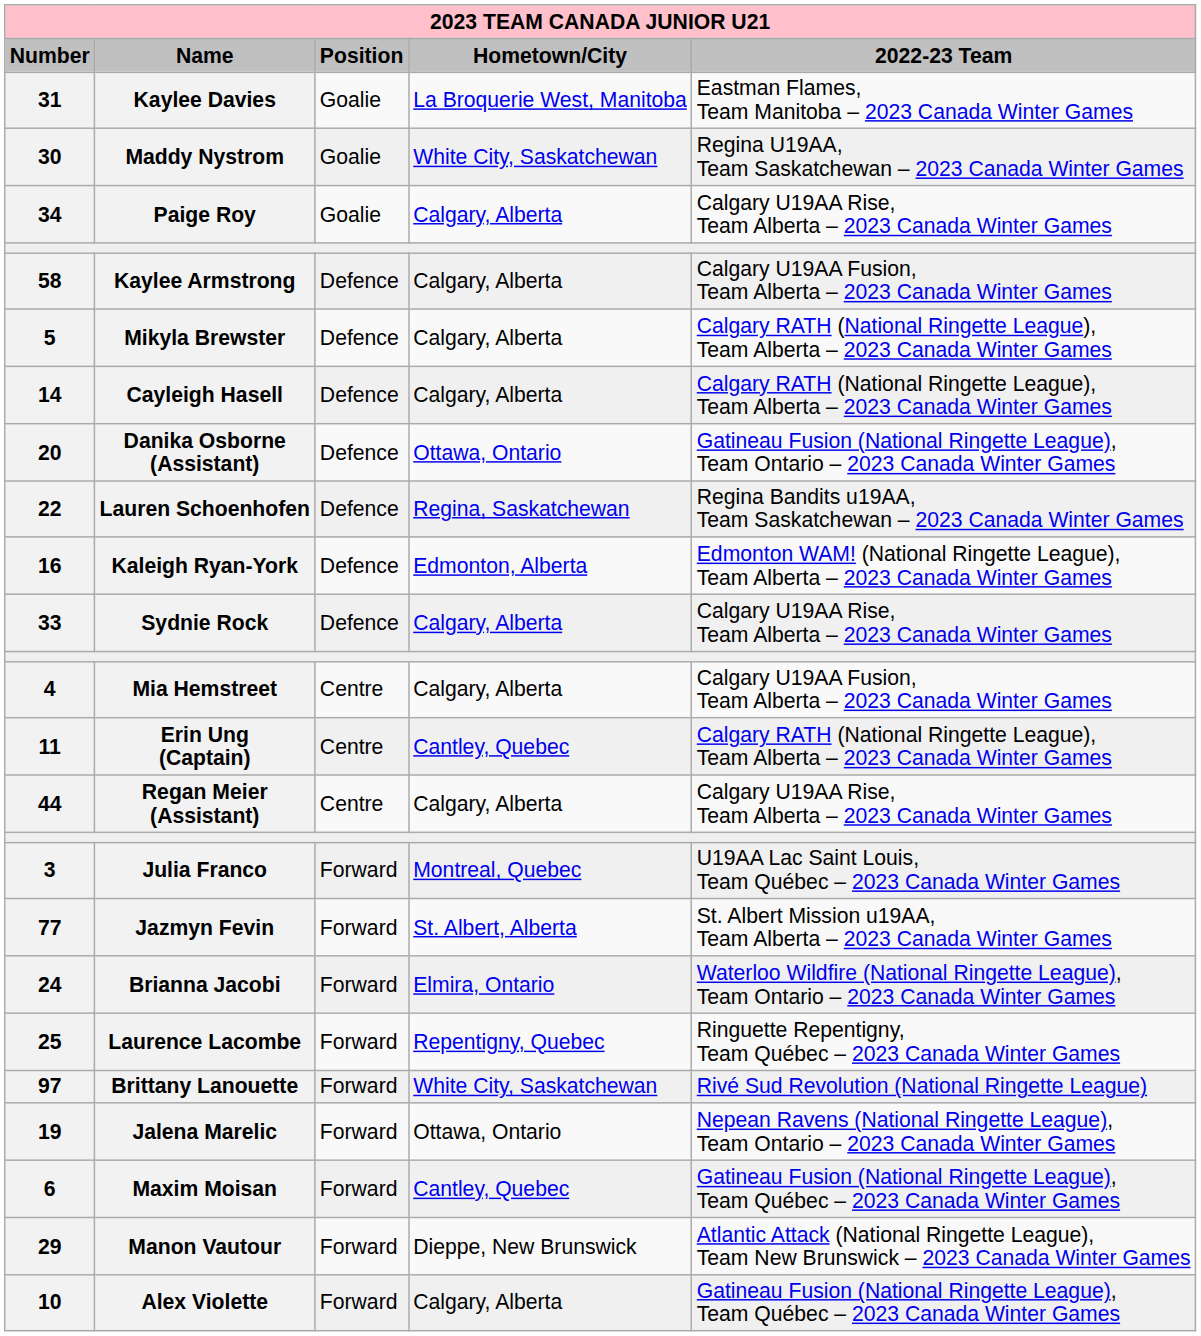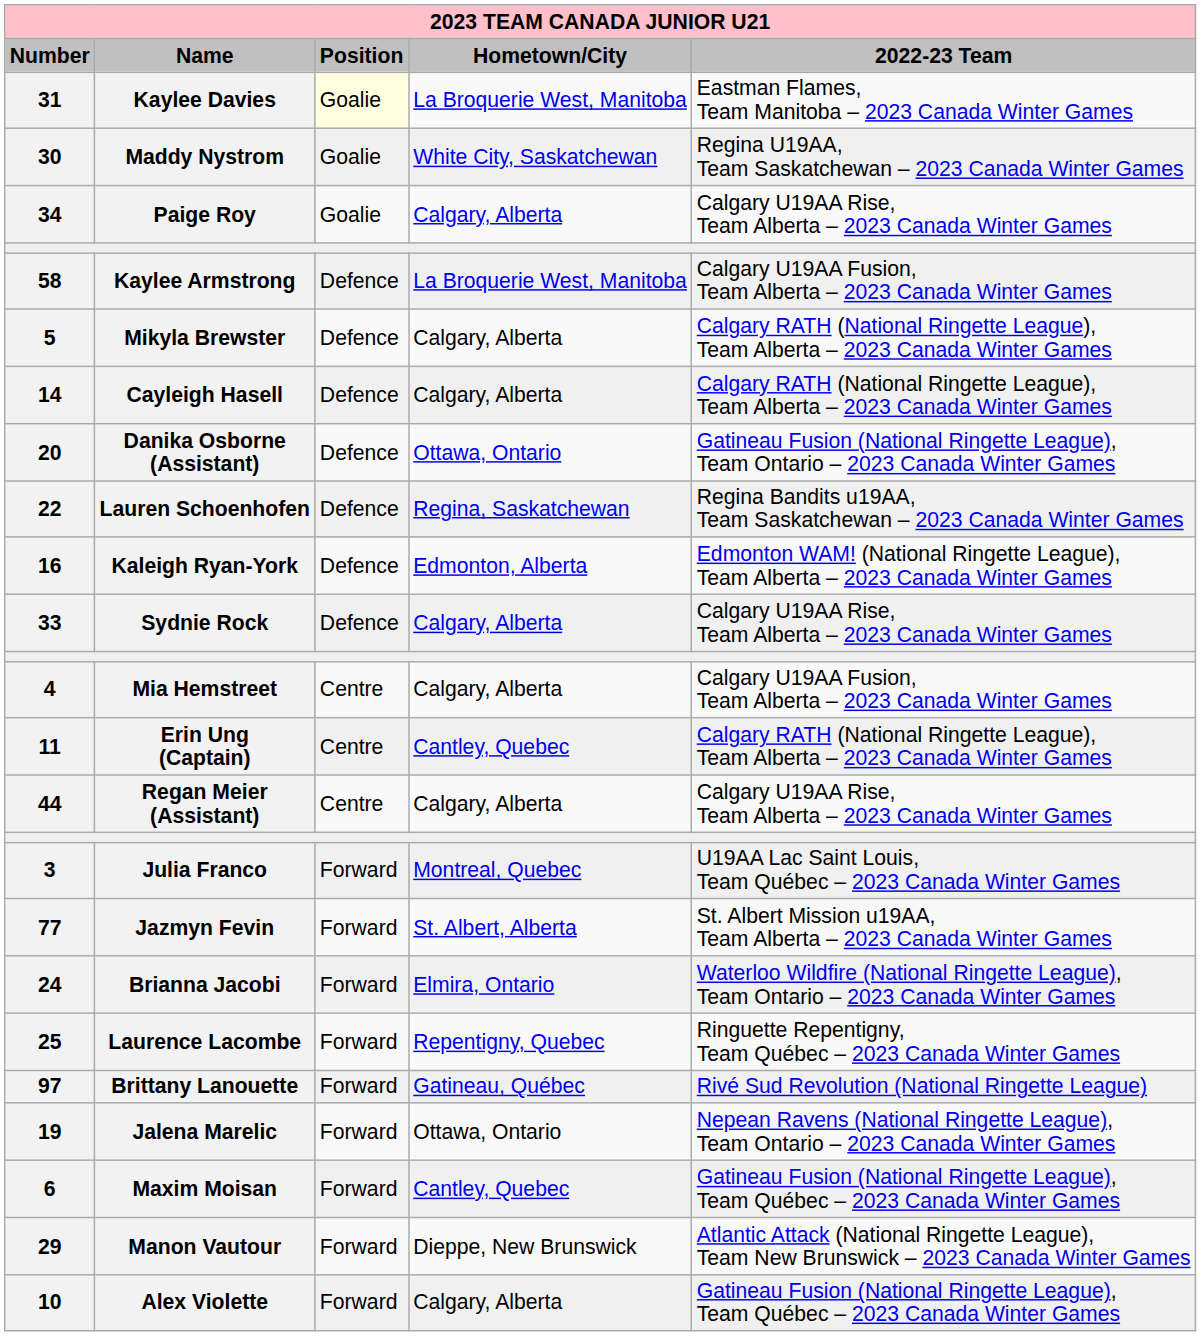Kaylee Davies | Position: no background -> lightyellow background
Kaylee Armstrong | Hometown/City: Calgary, Alberta -> La Broquerie West, Manitoba
Brittany Lanouette | Hometown/City: White City, Saskatchewan -> Gatineau, Québec
